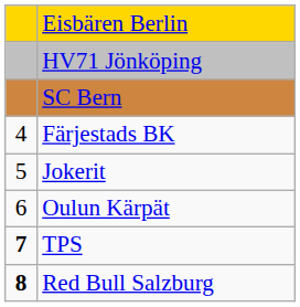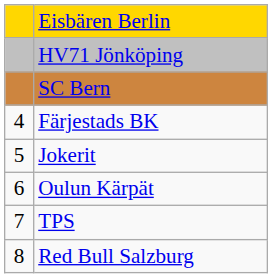TPS | column 1: bold -> normal
Red Bull Salzburg | column 1: bold -> normal
